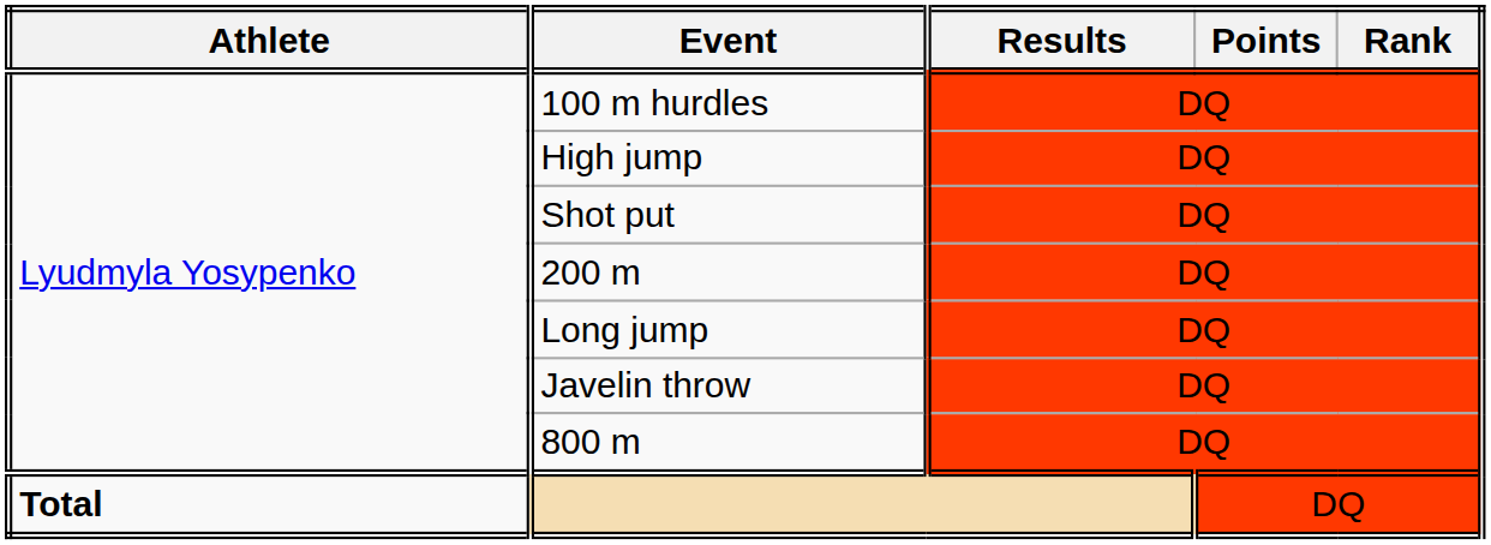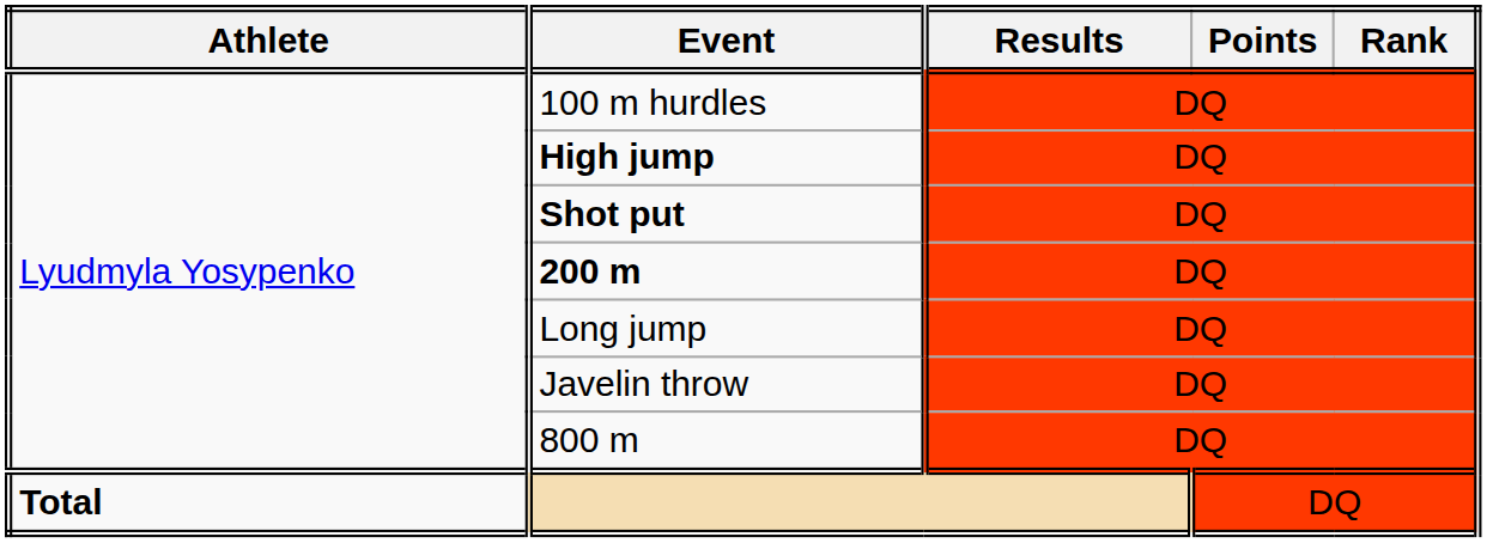High jump | Event: normal -> bold
Shot put | Event: normal -> bold
200 m | Event: normal -> bold
